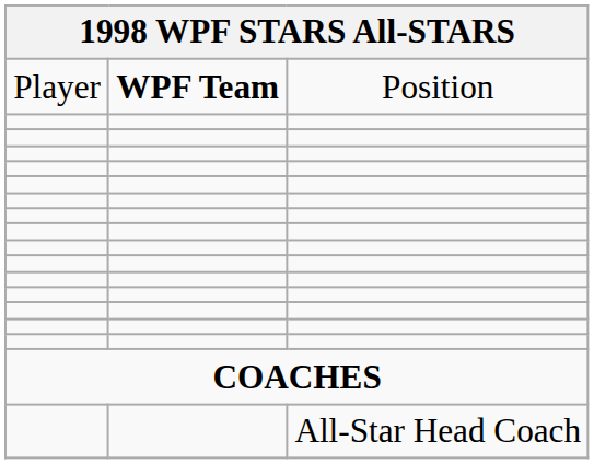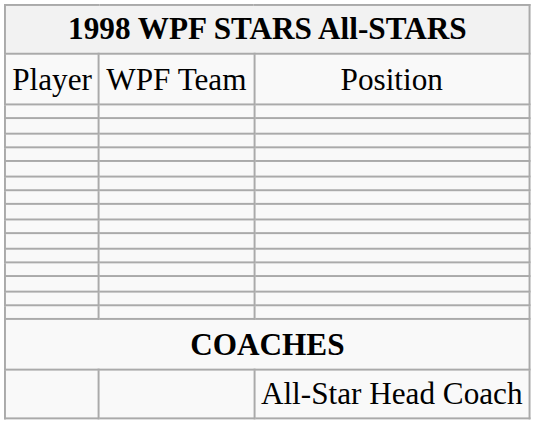Position | column 2: bold -> normal
